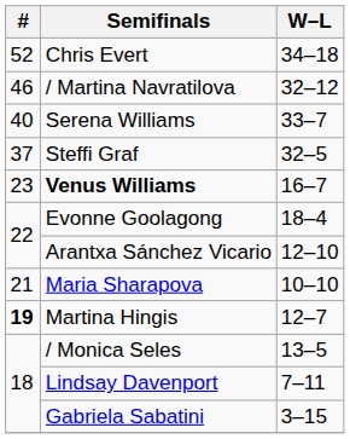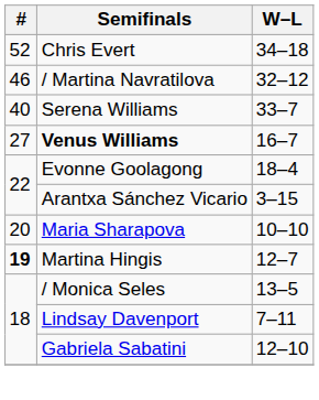- row: 37 | Steffi Graf | 32–5
Venus Williams | #: 23 -> 27
Arantxa Sánchez Vicario | W–L: 12–10 -> 3–15
Maria Sharapova | #: 21 -> 20
Gabriela Sabatini | W–L: 3–15 -> 12–10
